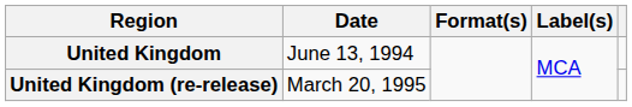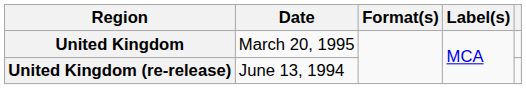United Kingdom | Date: June 13, 1994 -> March 20, 1995
United Kingdom (re-release) | Date: March 20, 1995 -> June 13, 1994
